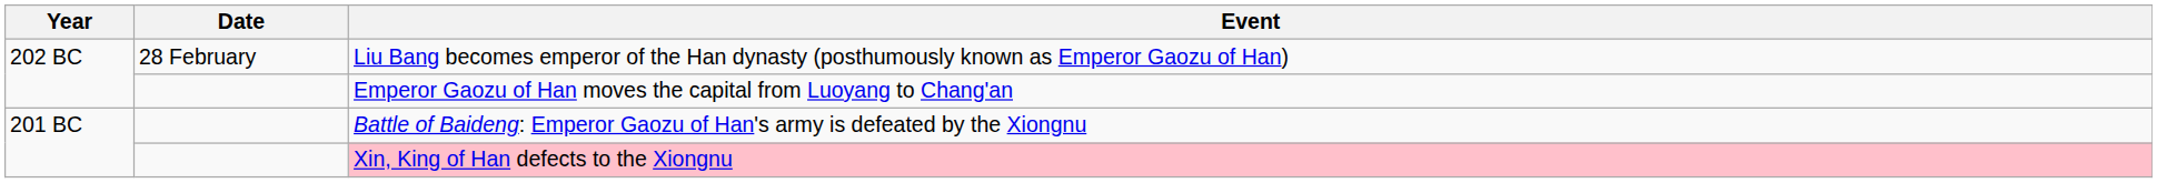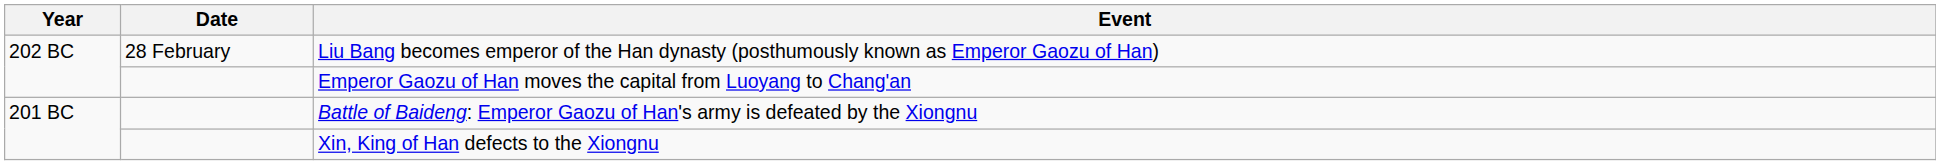Xin, King of Han defects to the Xiongnu | Event: pink background -> no background
